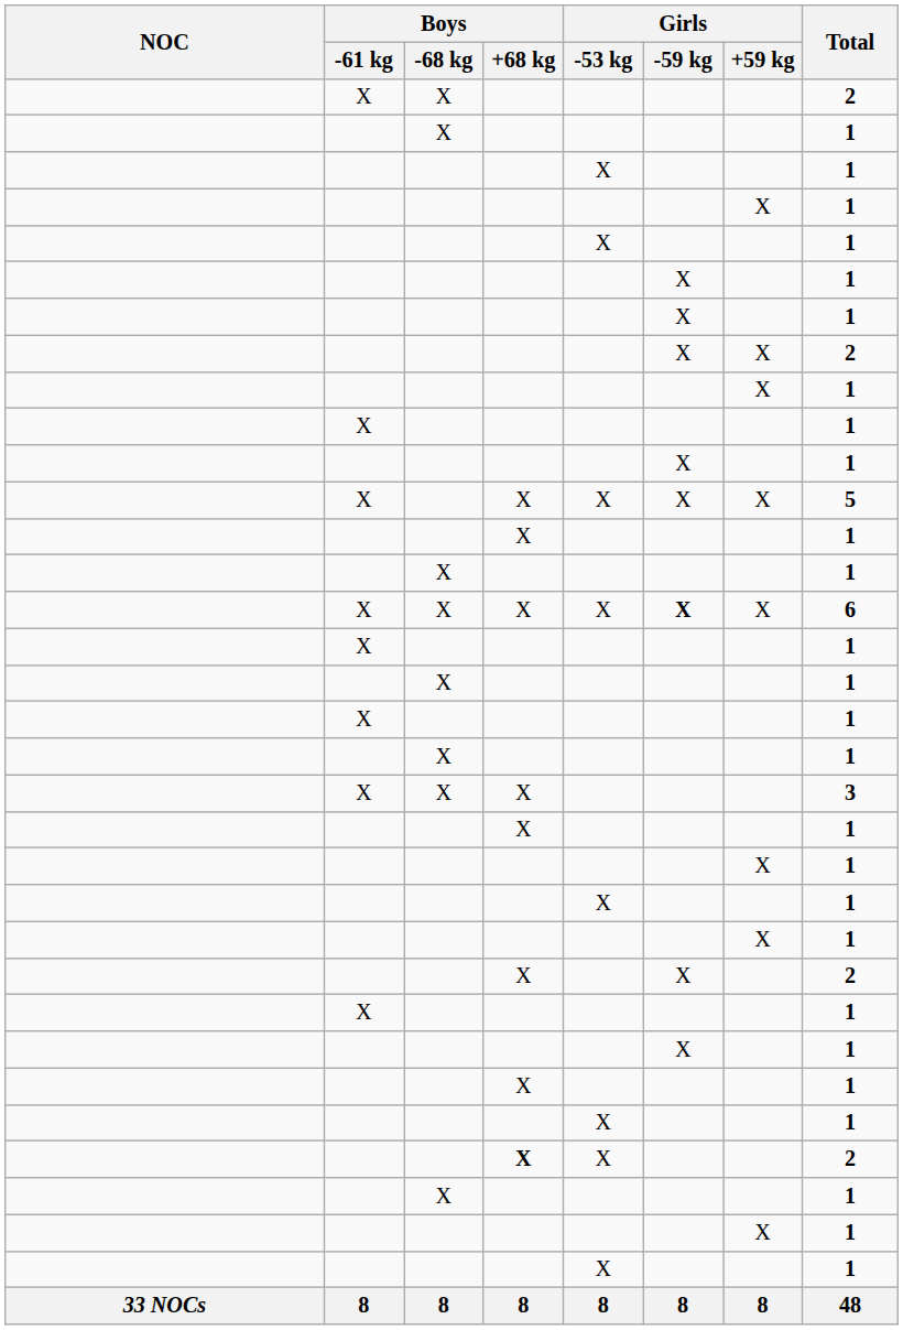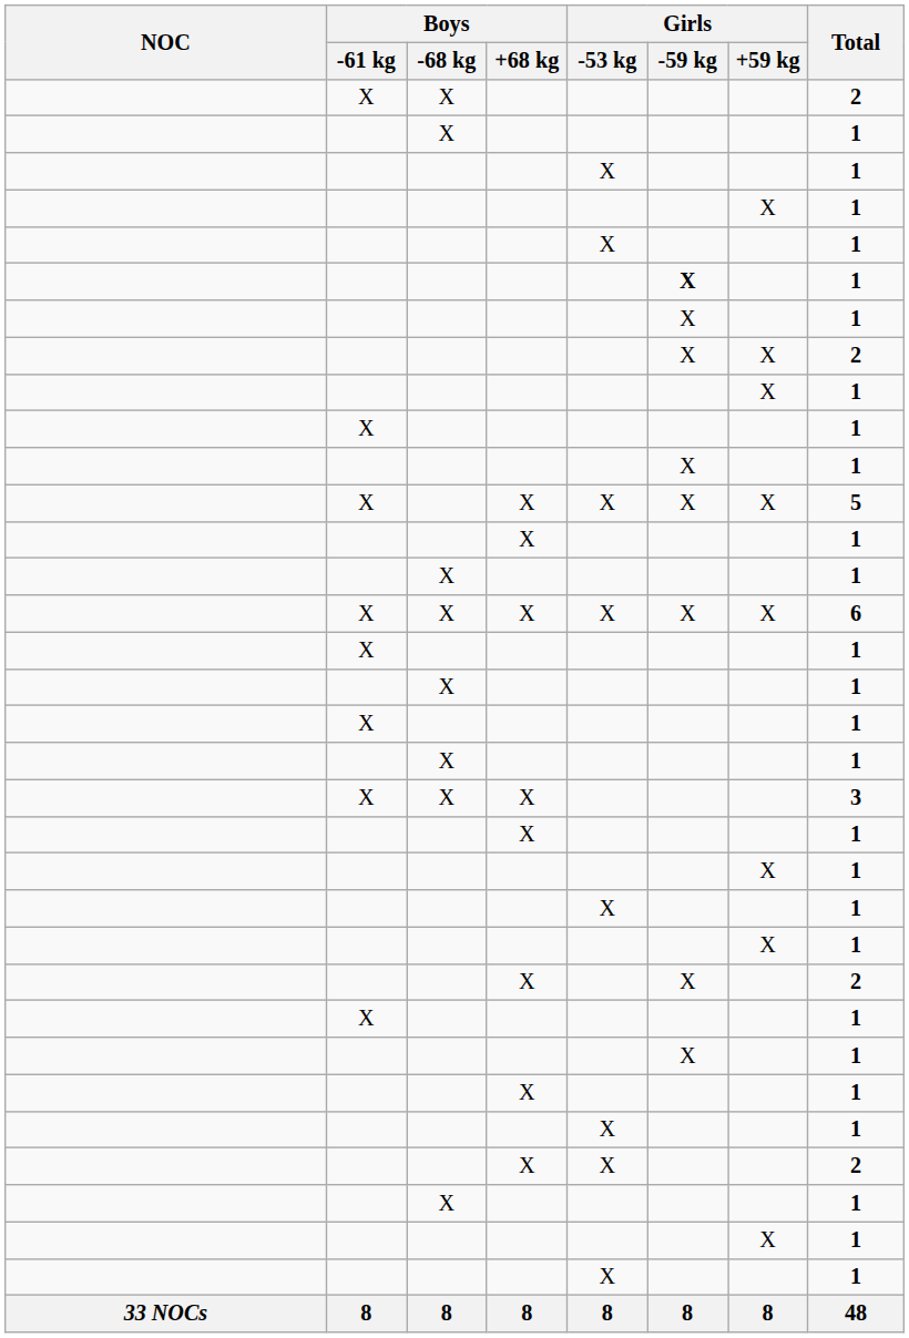row 8 | Girls / -59 kg: normal -> bold
row 17 | Girls / -59 kg: bold -> normal
row 32 | Boys / +68 kg: bold -> normal
